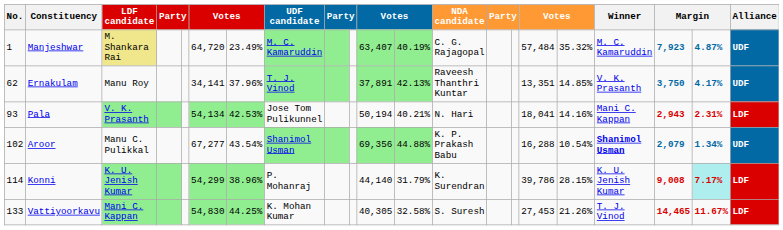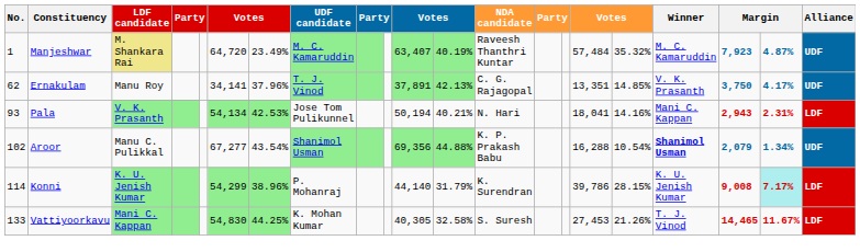Manjeshwar | NDA candidate: C. G. Rajagopal -> Raveesh Thanthri Kuntar
Ernakulam | NDA candidate: Raveesh Thanthri Kuntar -> C. G. Rajagopal
